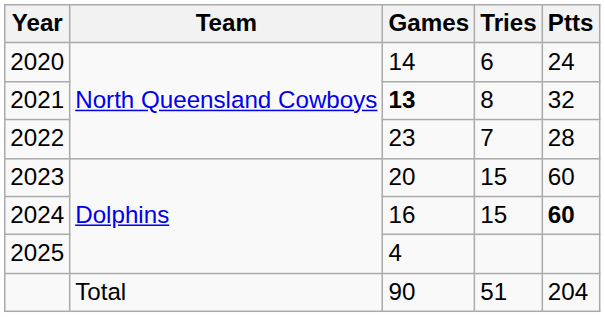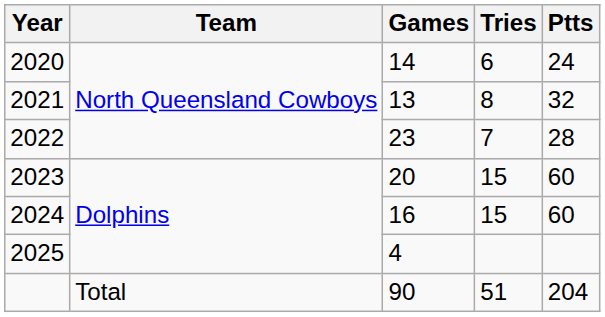2021 | Games: bold -> normal
2024 | Ptts: bold -> normal
